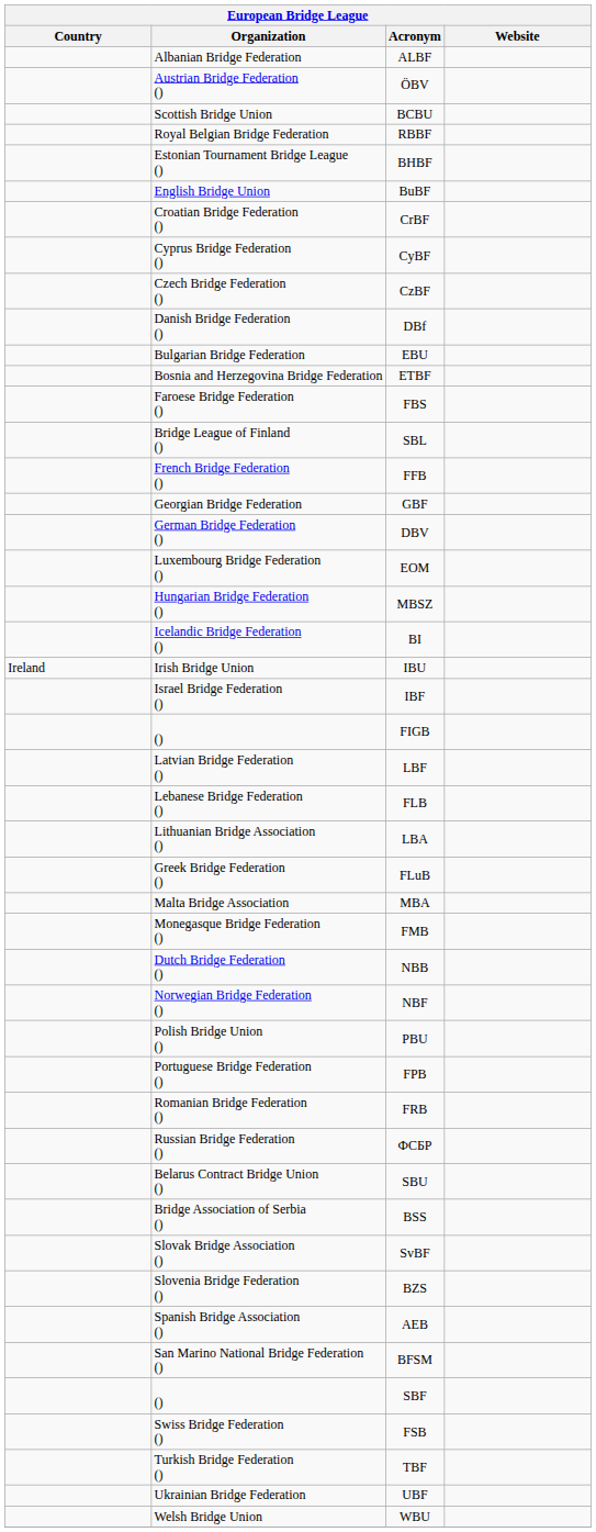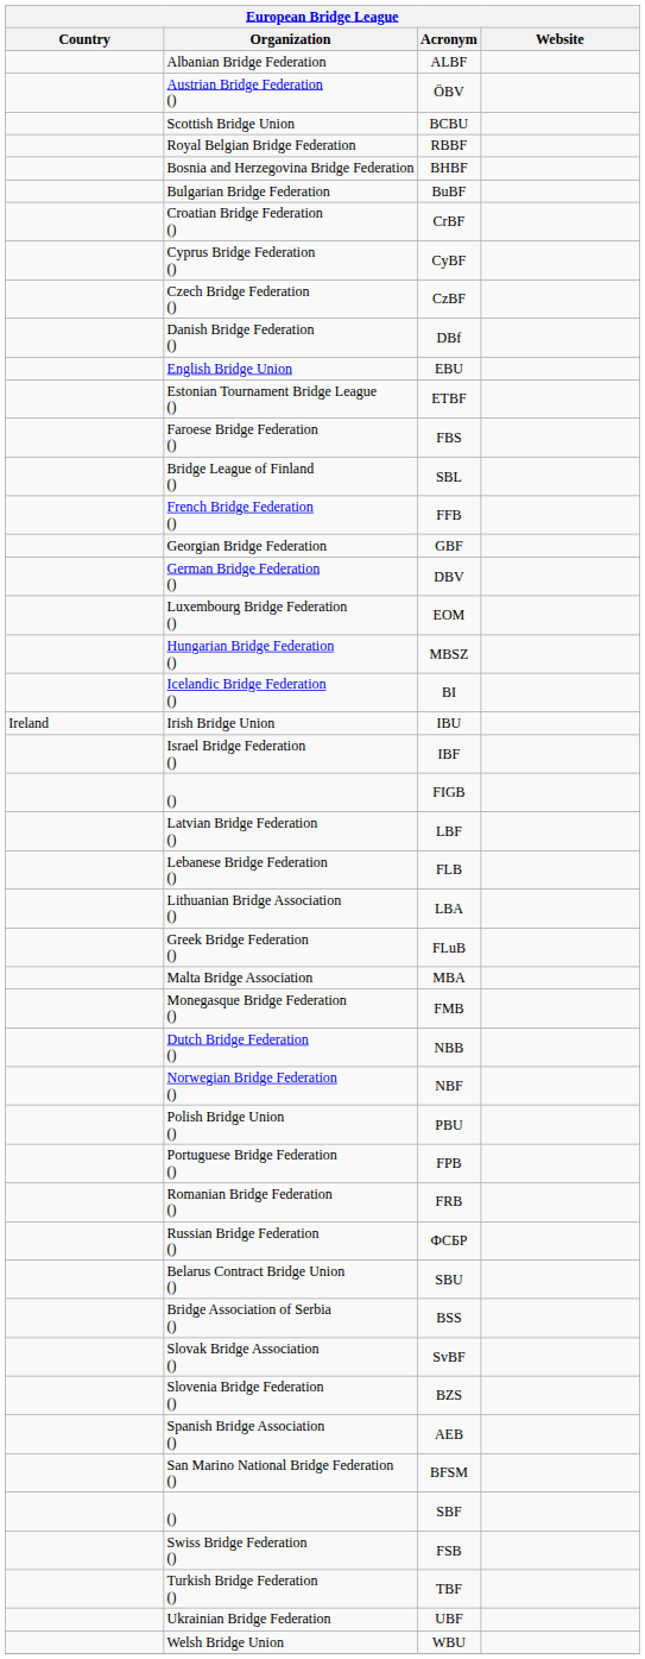BHBF | Organization: Estonian Tournament Bridge League () -> Bosnia and Herzegovina Bridge Federation
BuBF | Organization: English Bridge Union -> Bulgarian Bridge Federation
EBU | Organization: Bulgarian Bridge Federation -> English Bridge Union
ETBF | Organization: Bosnia and Herzegovina Bridge Federation -> Estonian Tournament Bridge League ()
